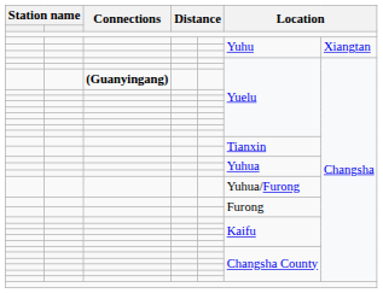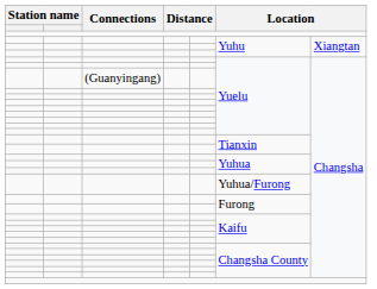(Guanyingang) | Connections: bold -> normal
